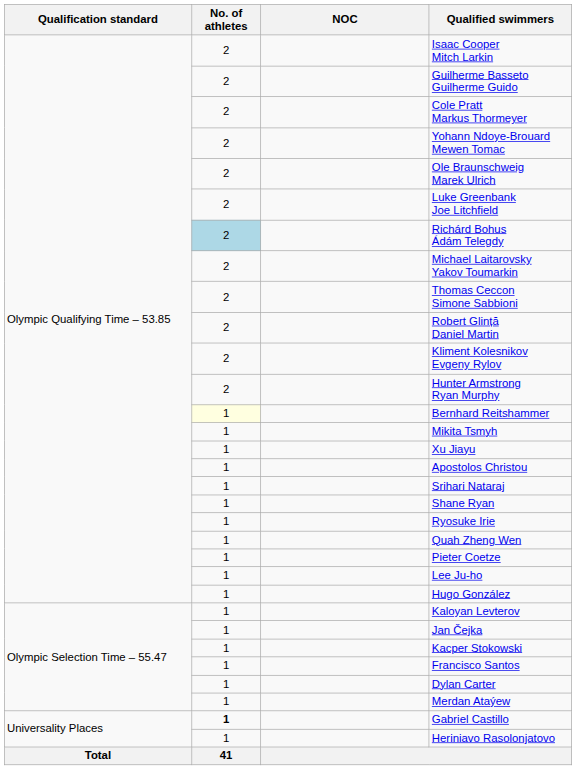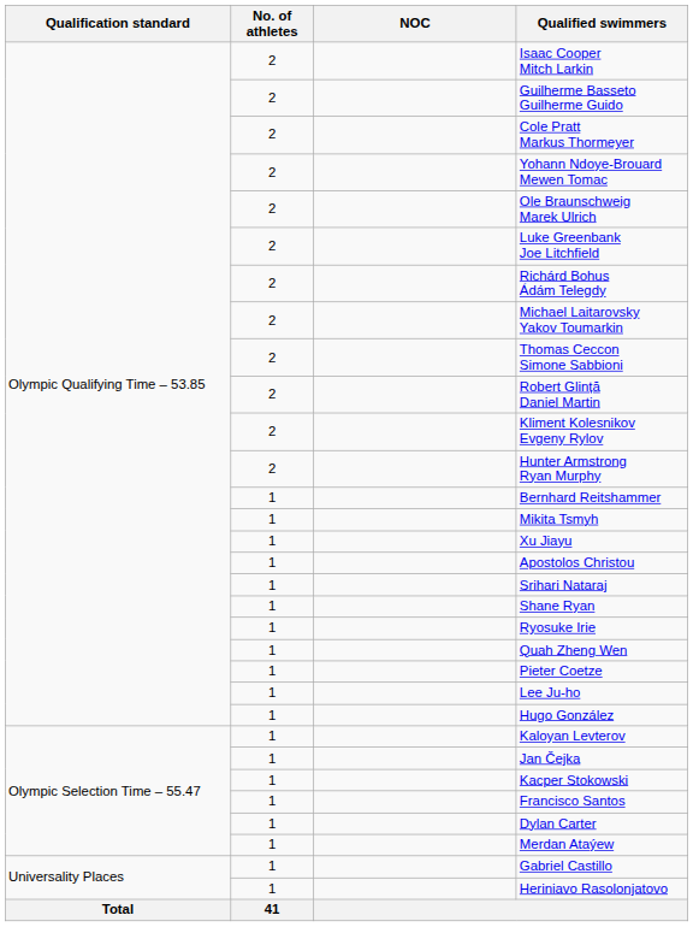Richárd Bohus Ádám Telegdy | No. of athletes: lightblue background -> no background
Bernhard Reitshammer | No. of athletes: lightyellow background -> no background
Gabriel Castillo | No. of athletes: bold -> normal
